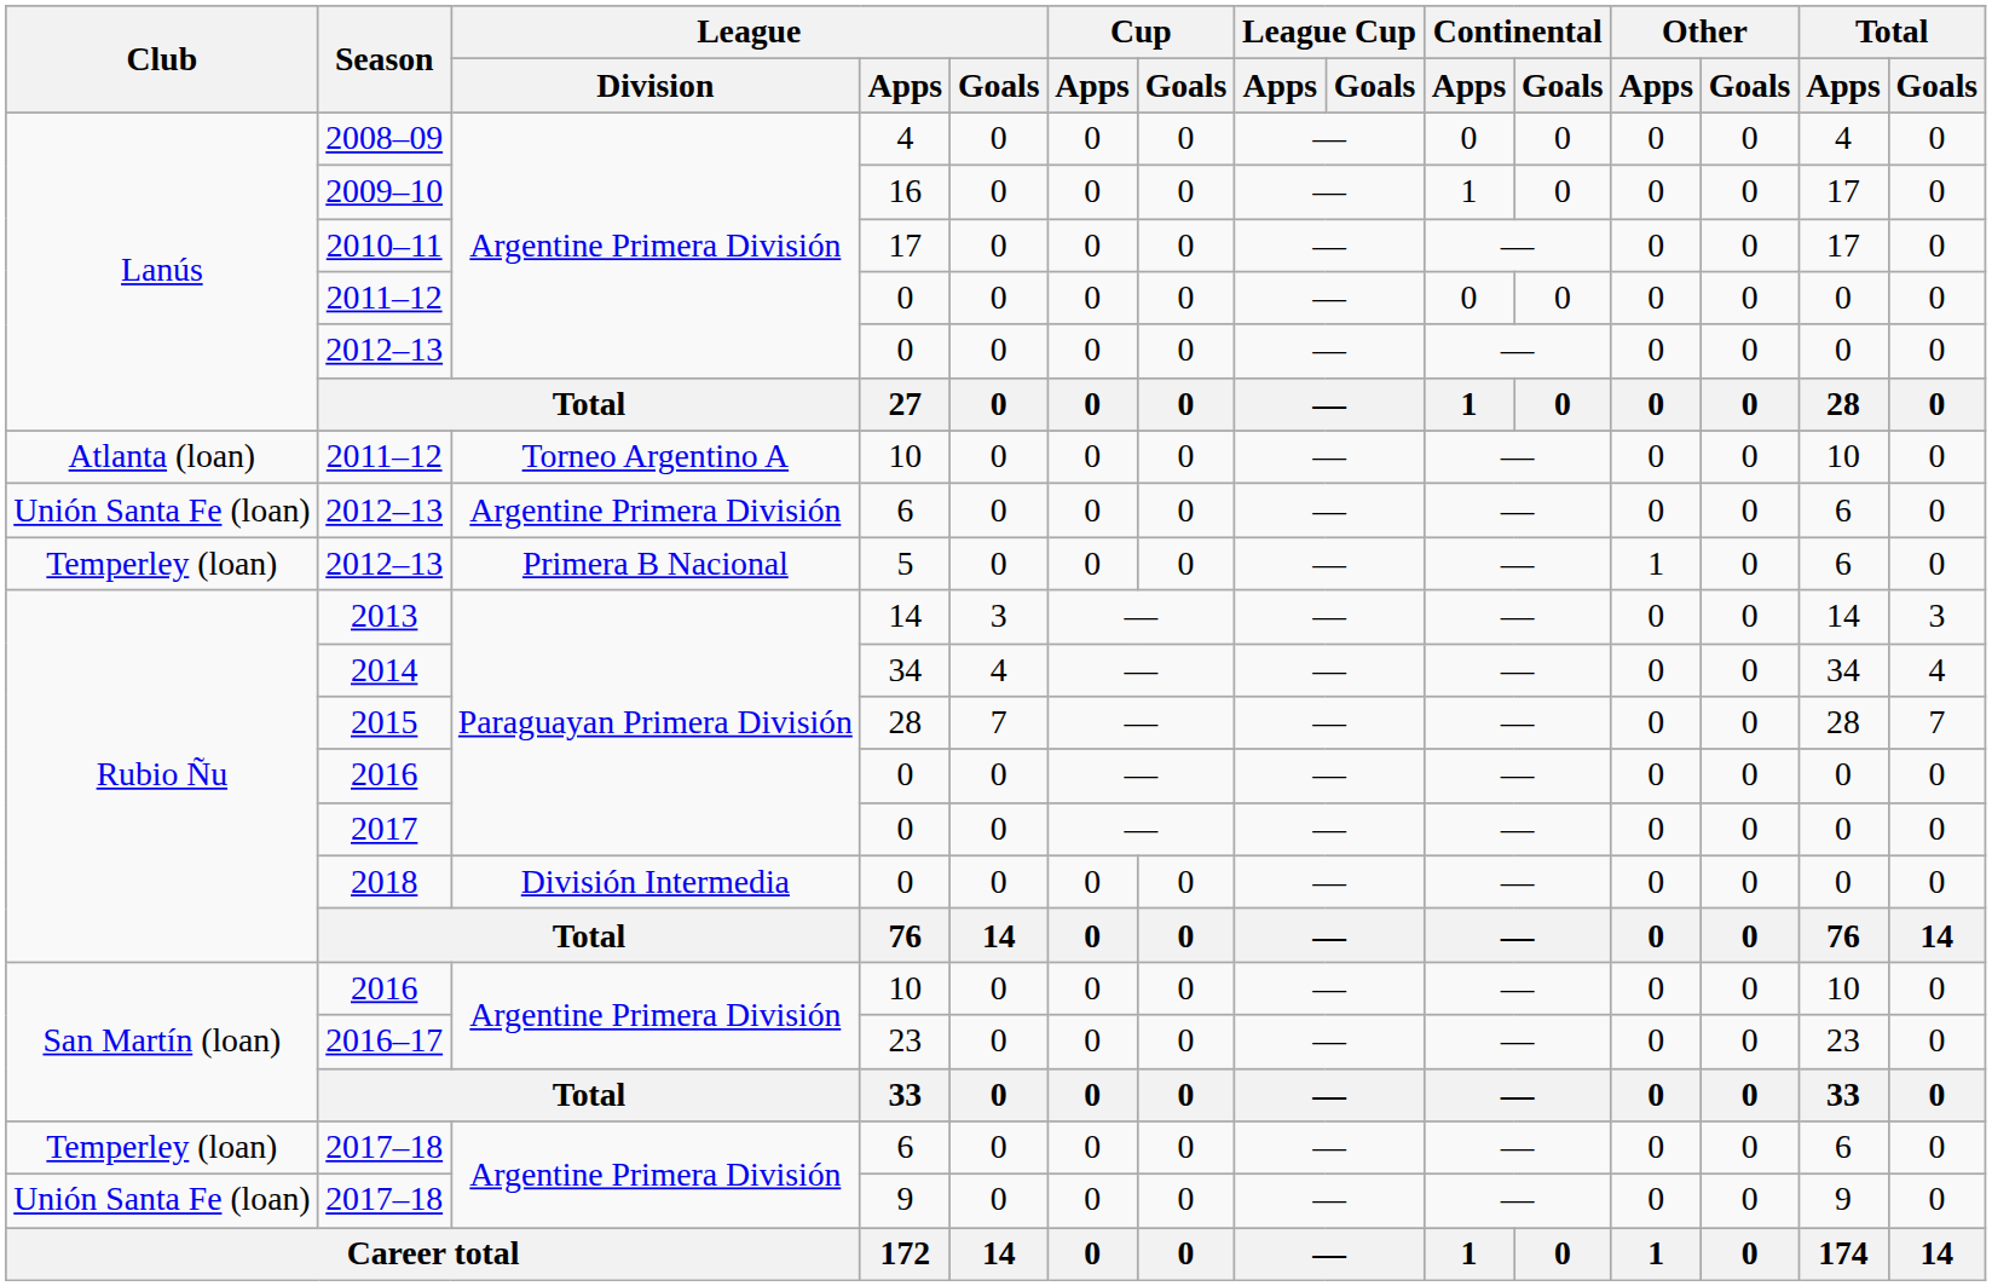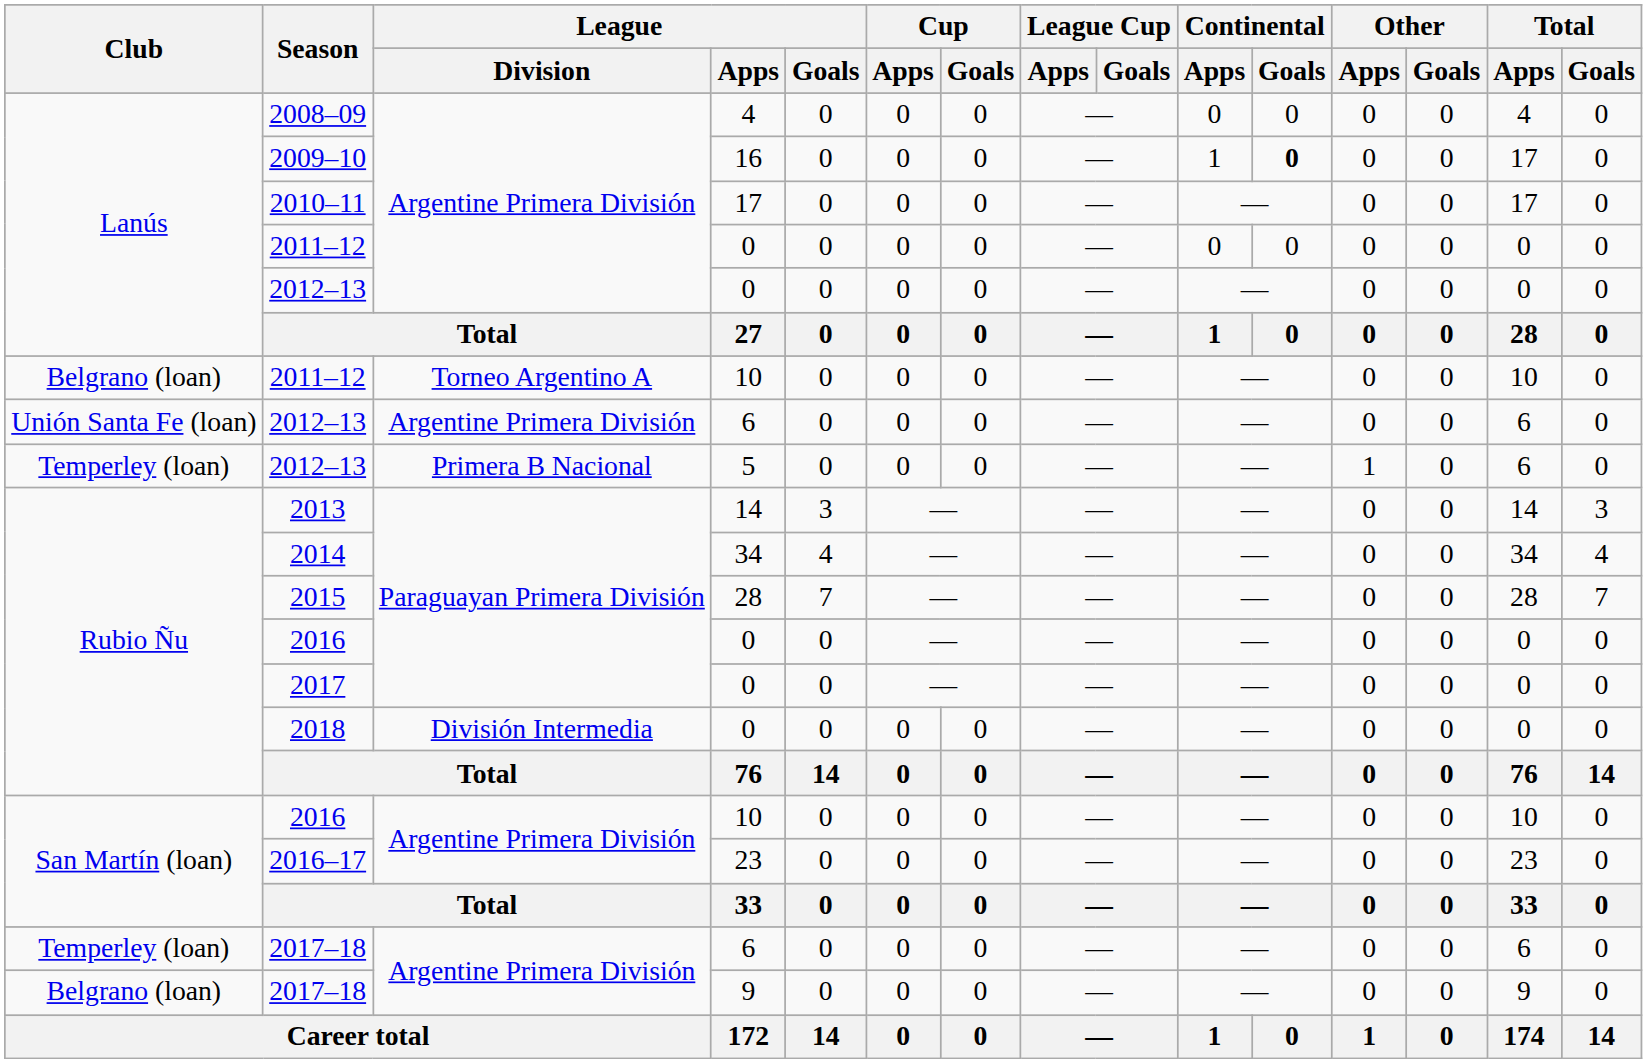2009–10 | Continental / Goals: normal -> bold
2011–12 / 10 | Club: Atlanta (loan) -> Belgrano (loan)
2017–18 / 9 | Club: Unión Santa Fe (loan) -> Belgrano (loan)
